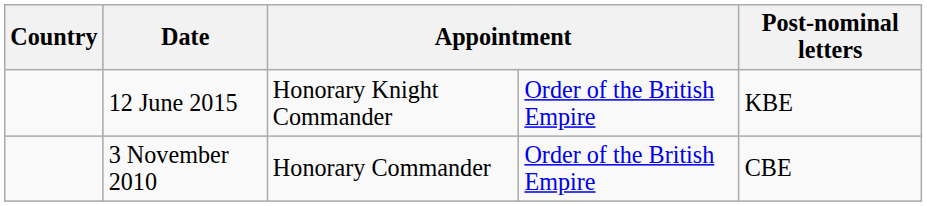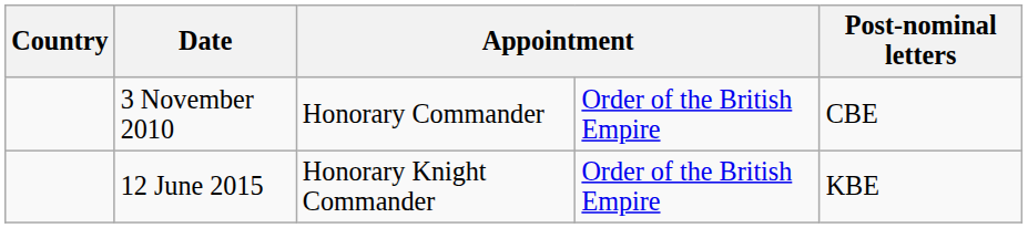rows swapped: 3 November 2010 <-> 12 June 2015
